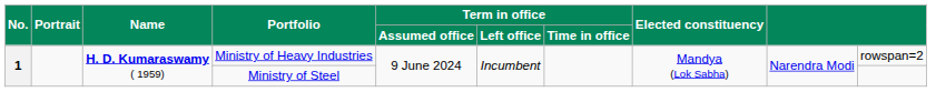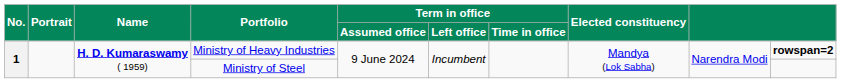Ministry of Heavy Industries | column 10: normal -> bold
